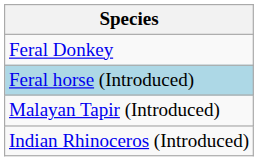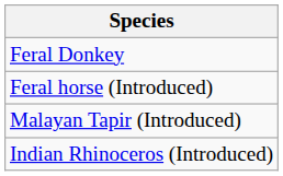row 3 | column 1: lightblue background -> no background
